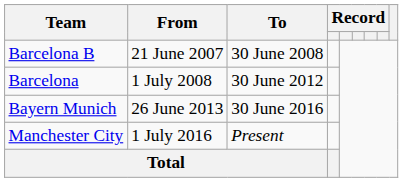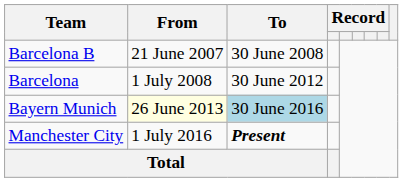Bayern Munich | From: no background -> lightyellow background
Bayern Munich | To: no background -> lightblue background
Manchester City | To: normal -> bold
